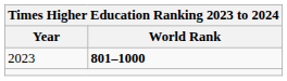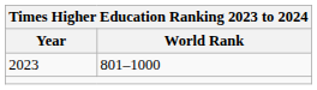2023 | World Rank: bold -> normal
